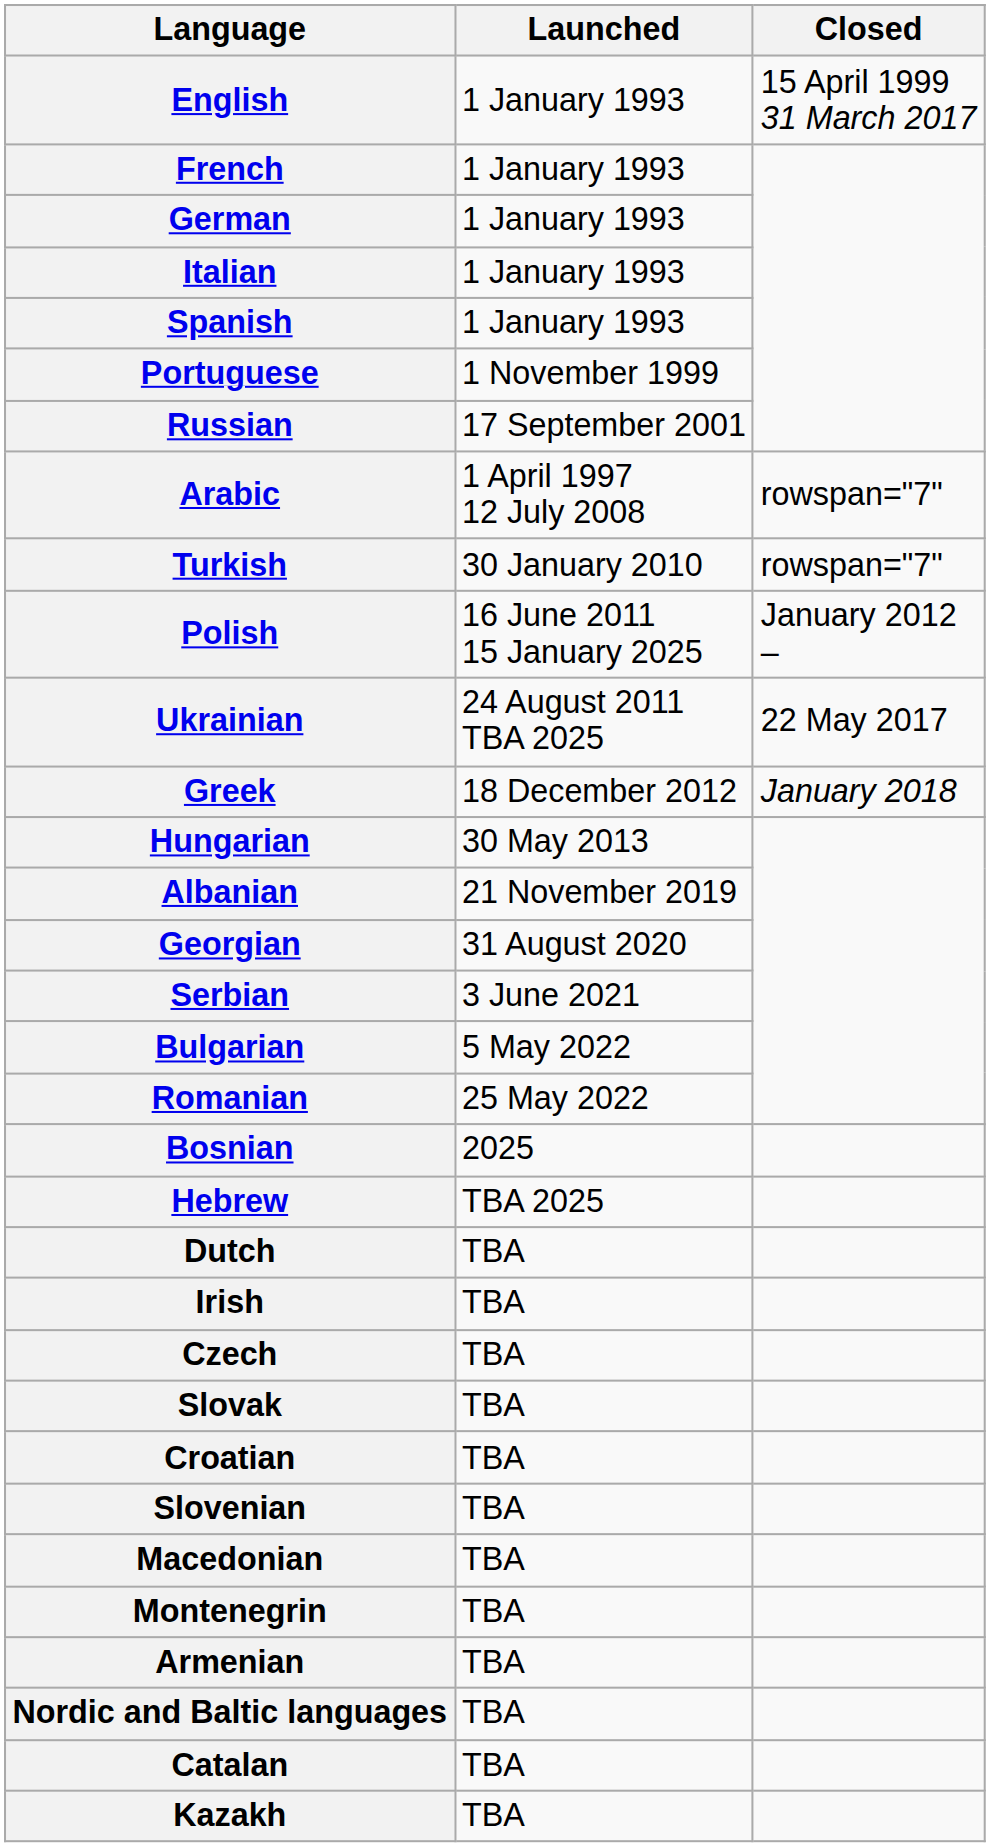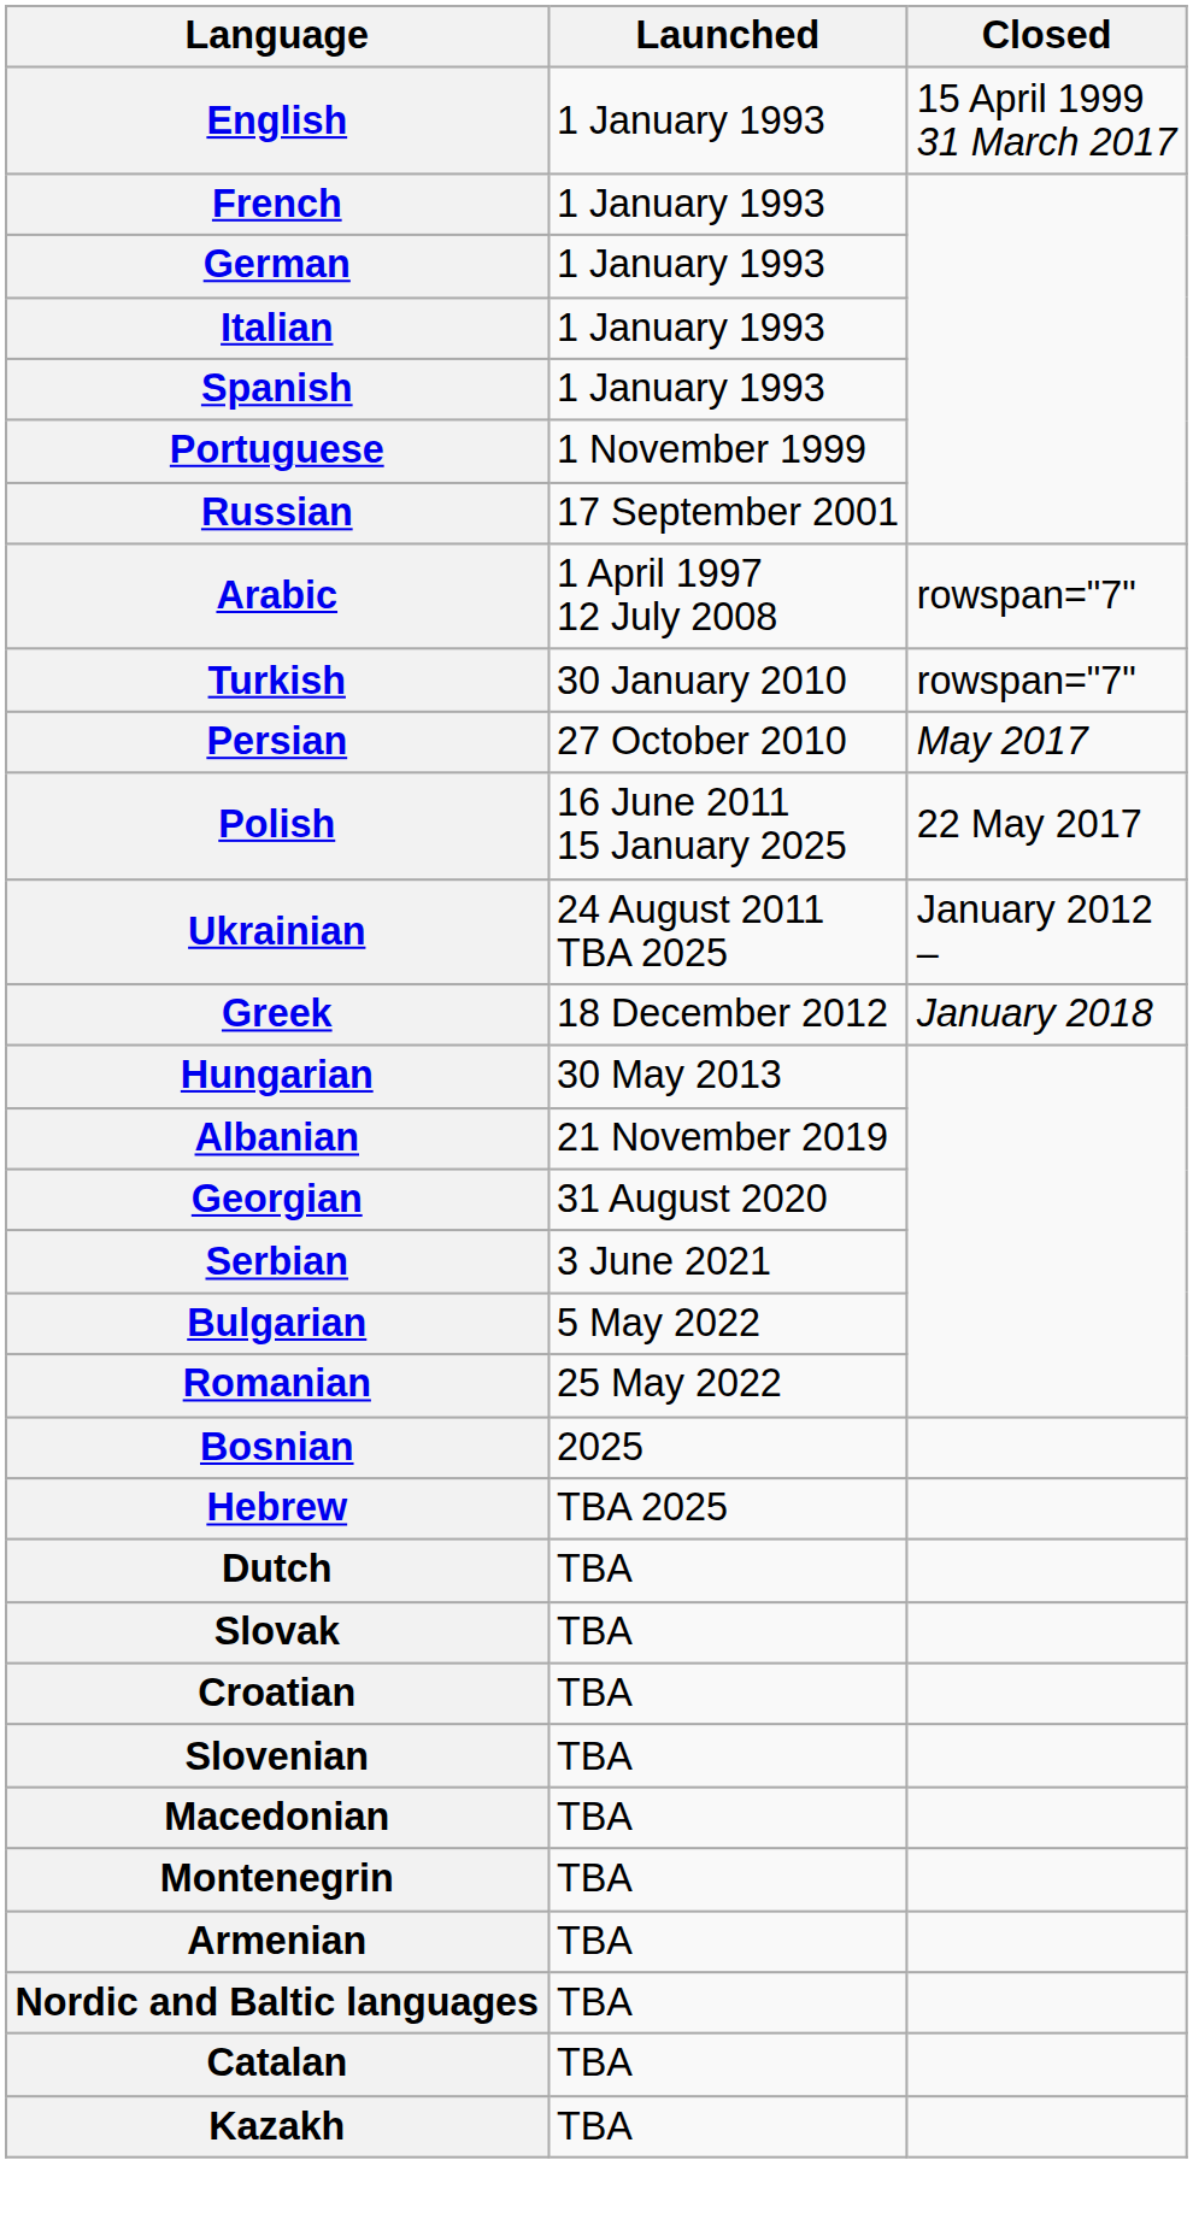+ row: Persian | 27 October 2010 | May 2017
Polish | Closed: January 2012 – -> 22 May 2017
Ukrainian | Closed: 22 May 2017 -> January 2012 –
- row: Irish | TBA
- row: Czech | TBA
